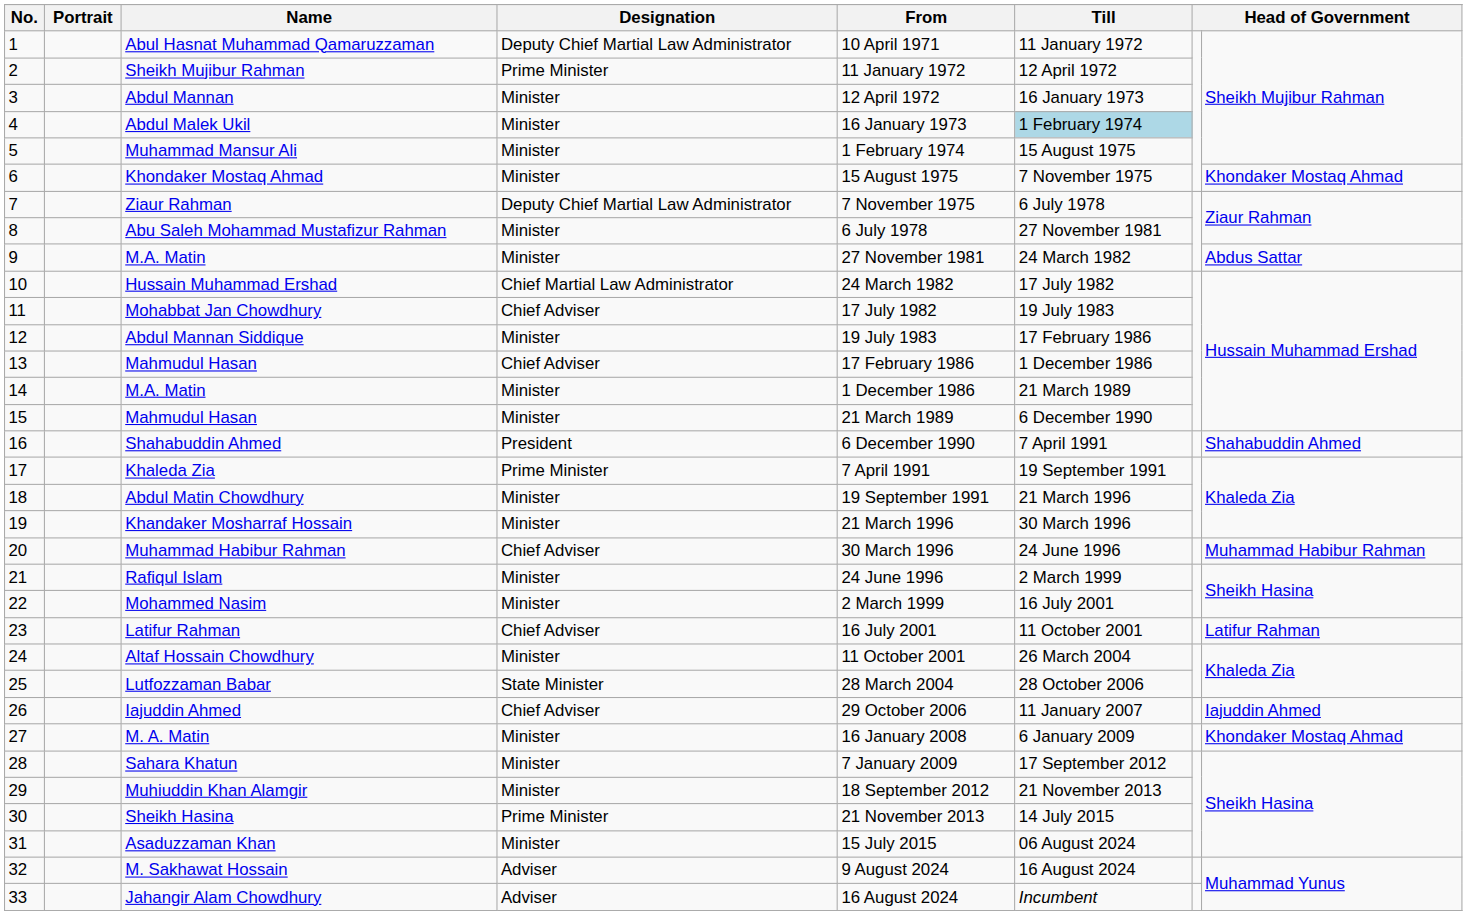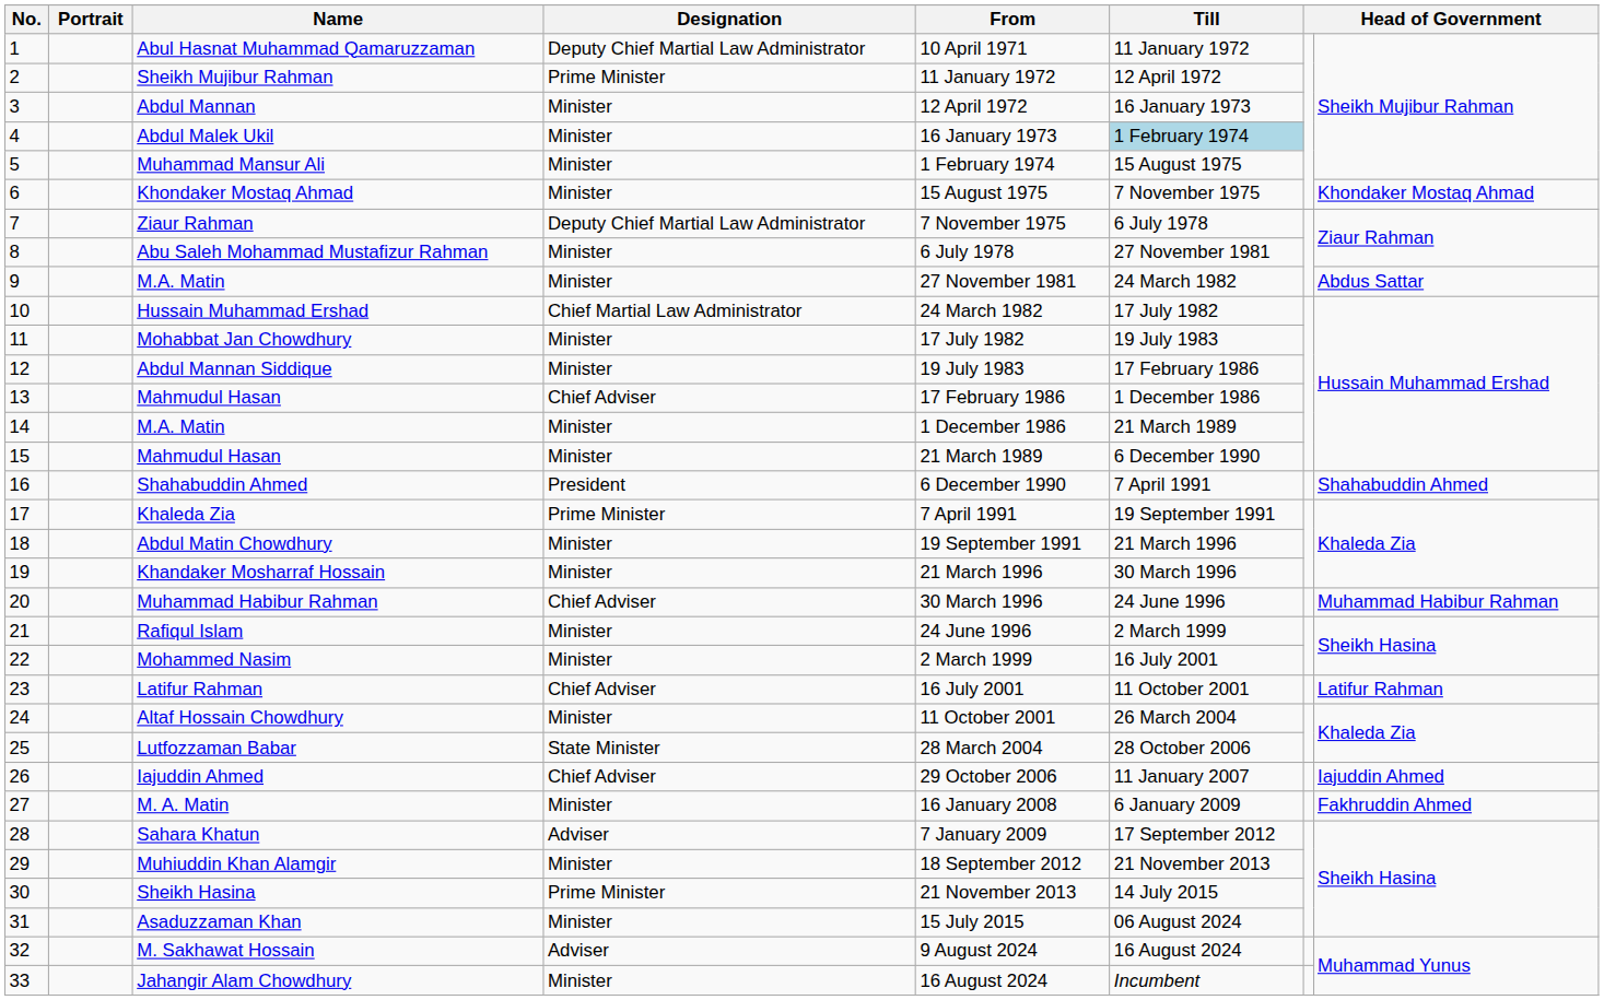Mohabbat Jan Chowdhury | Designation: Chief Adviser -> Minister
M. A. Matin | column 8: Khondaker Mostaq Ahmad -> Fakhruddin Ahmed
Sahara Khatun | Designation: Minister -> Adviser
Jahangir Alam Chowdhury | Designation: Adviser -> Minister
